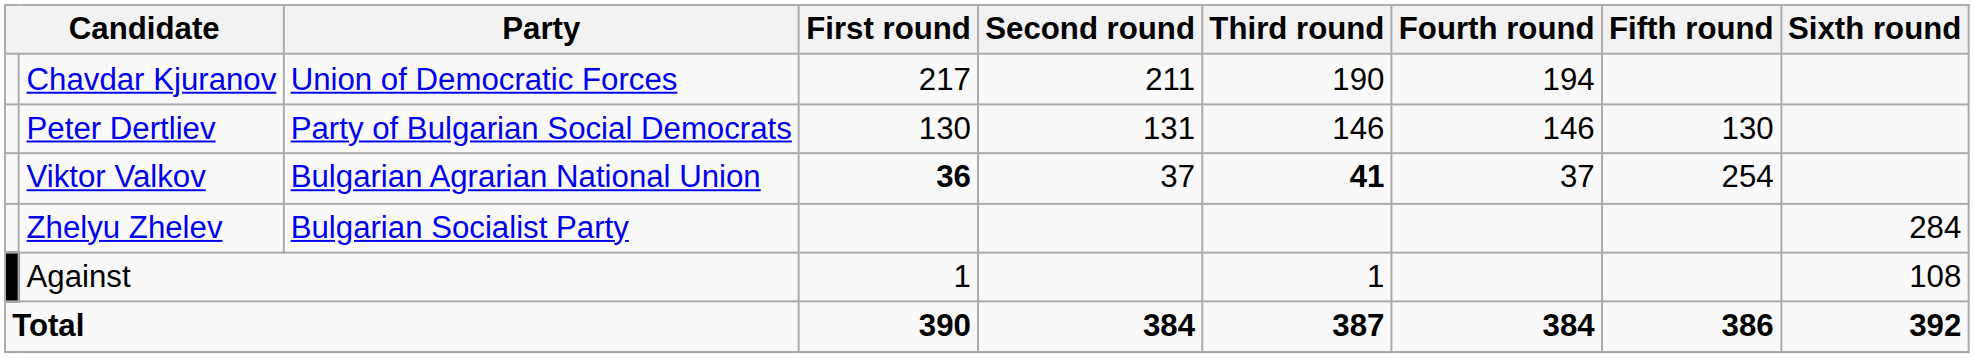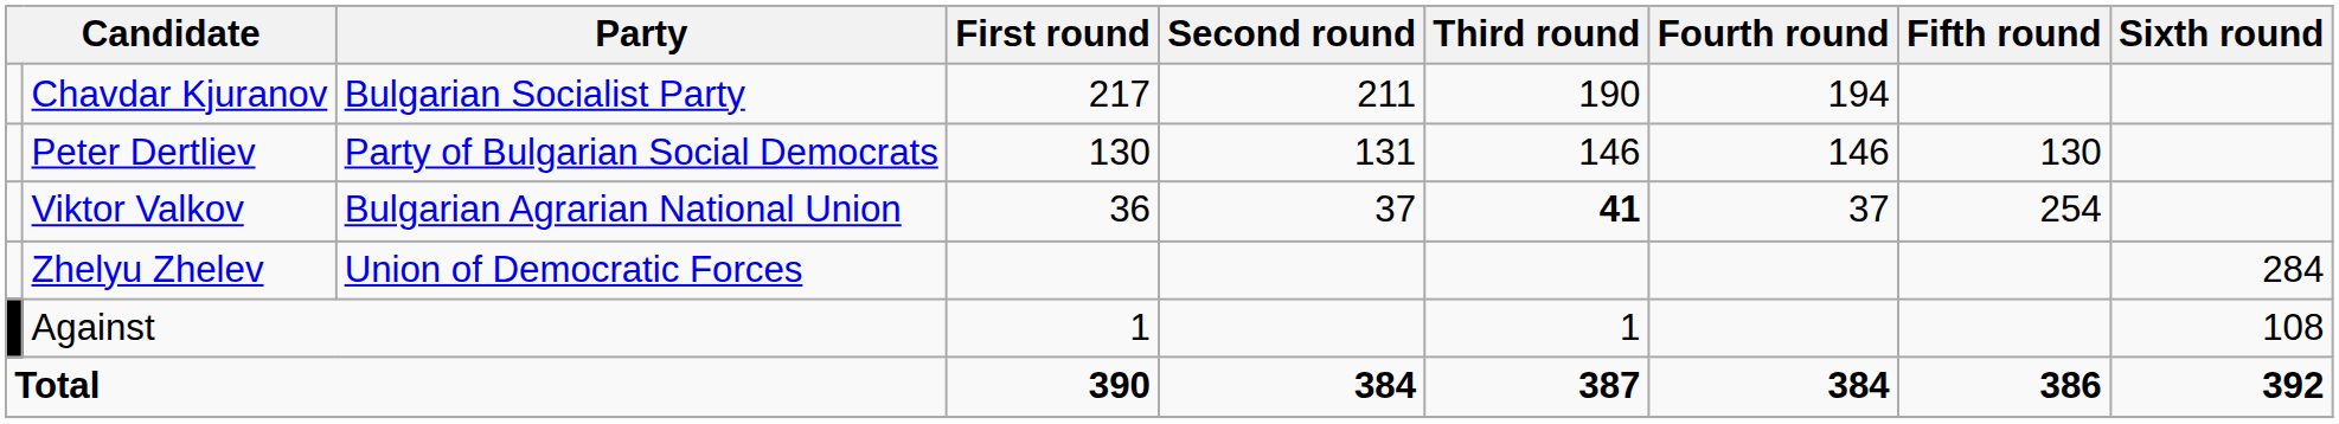Chavdar Kjuranov | Party: Union of Democratic Forces -> Bulgarian Socialist Party
Viktor Valkov | First round: bold -> normal
Zhelyu Zhelev | Party: Bulgarian Socialist Party -> Union of Democratic Forces
